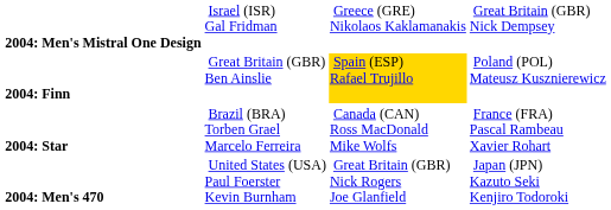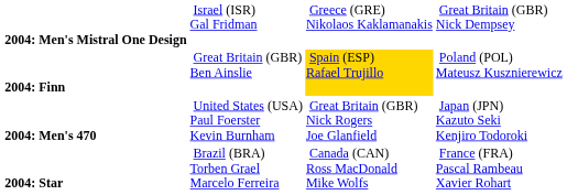rows swapped: 2004: Men's 470 <-> 2004: Star
